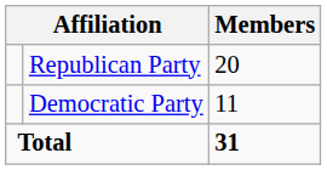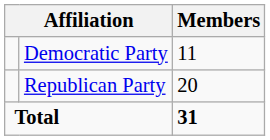rows swapped: Republican Party <-> Democratic Party
